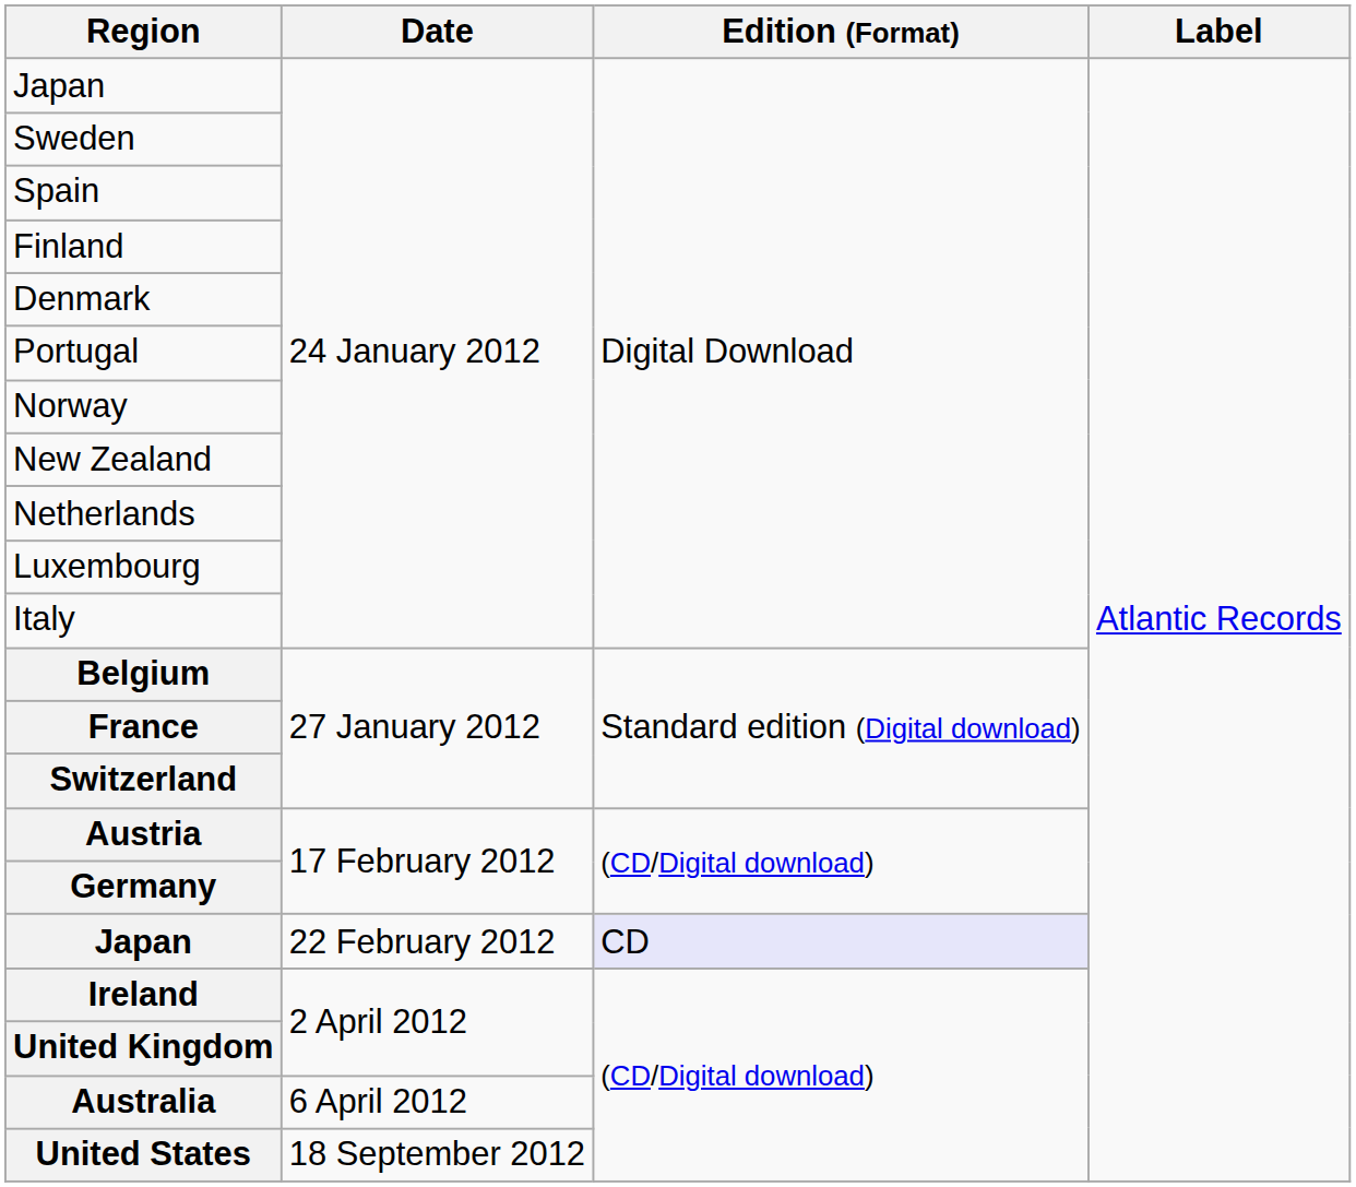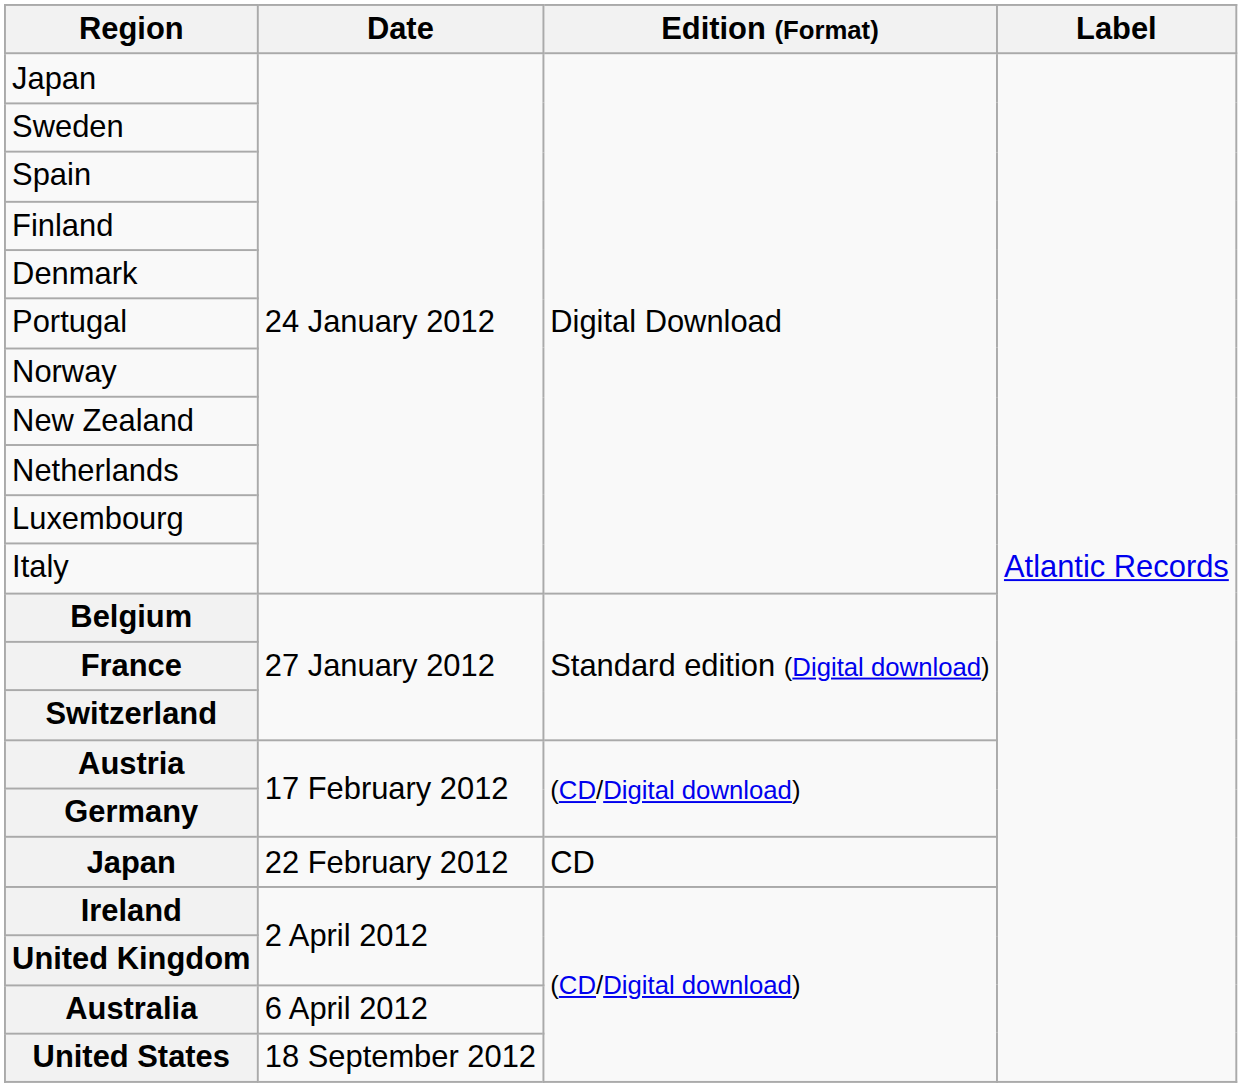Japan / 22 February 2012 | Edition (Format): lavender background -> no background
